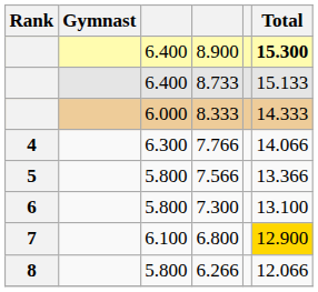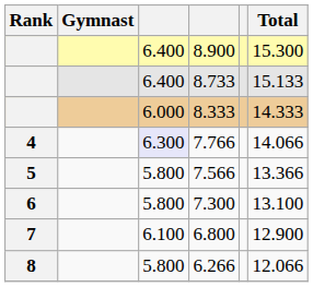8.900 | Total: bold -> normal
7.766 | column 3: no background -> lavender background
6.800 | Total: gold background -> no background
